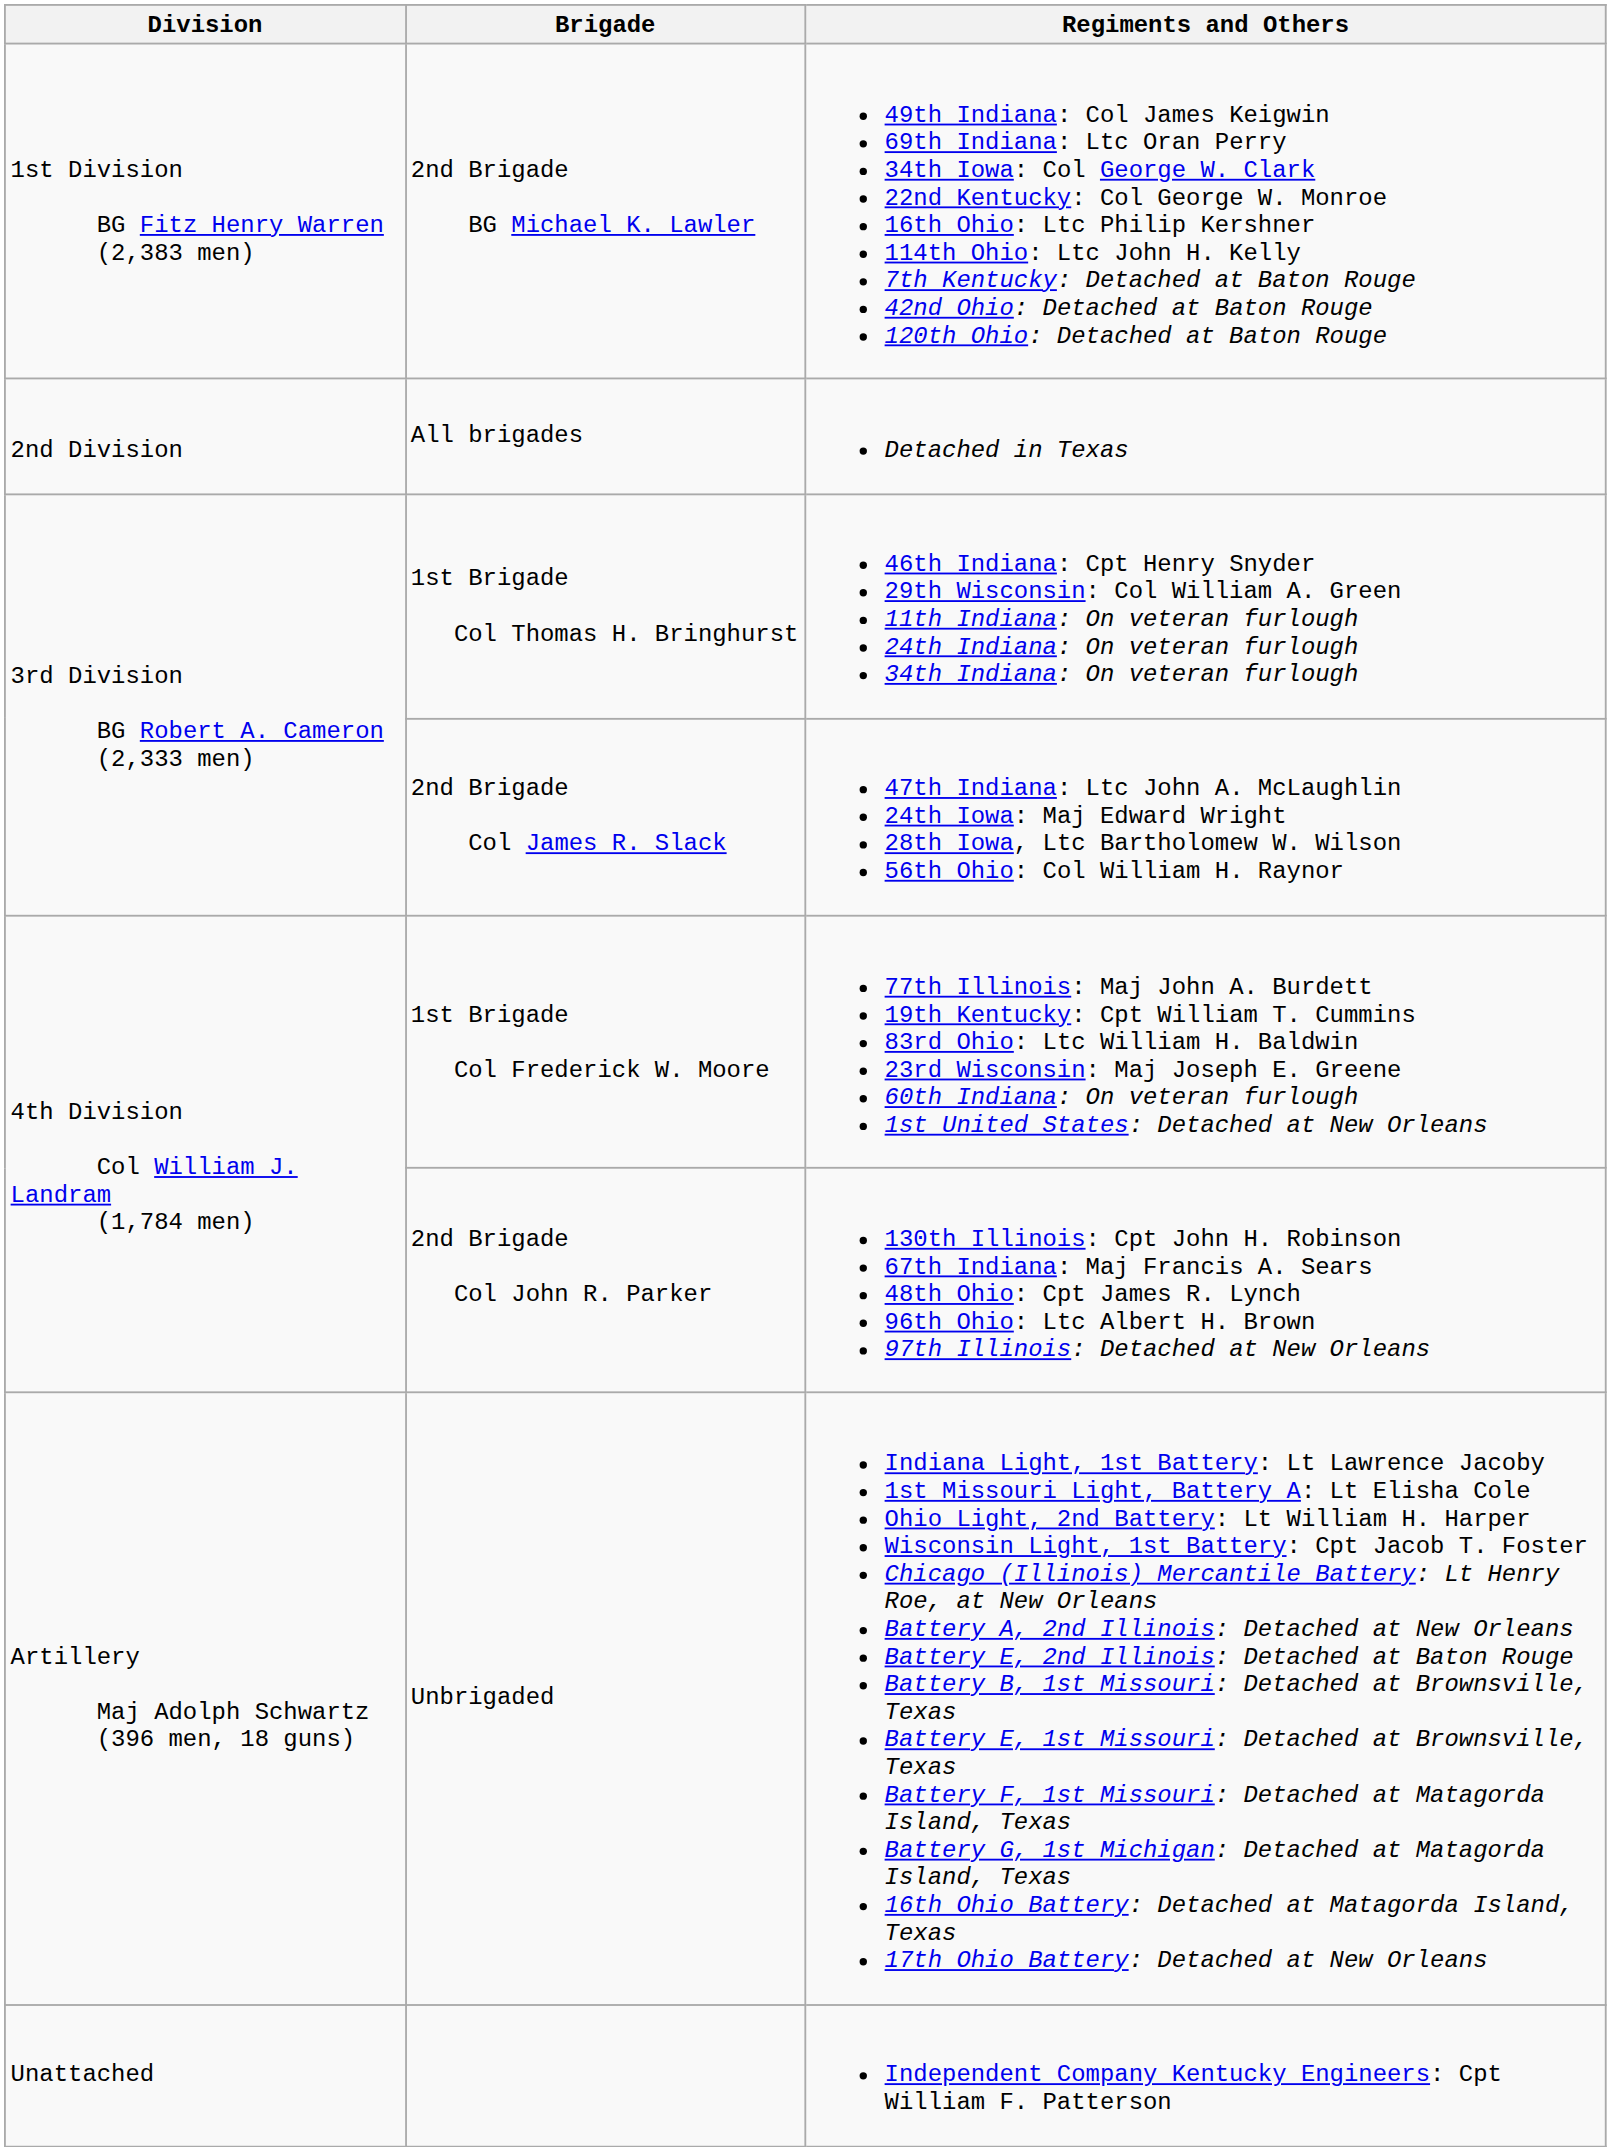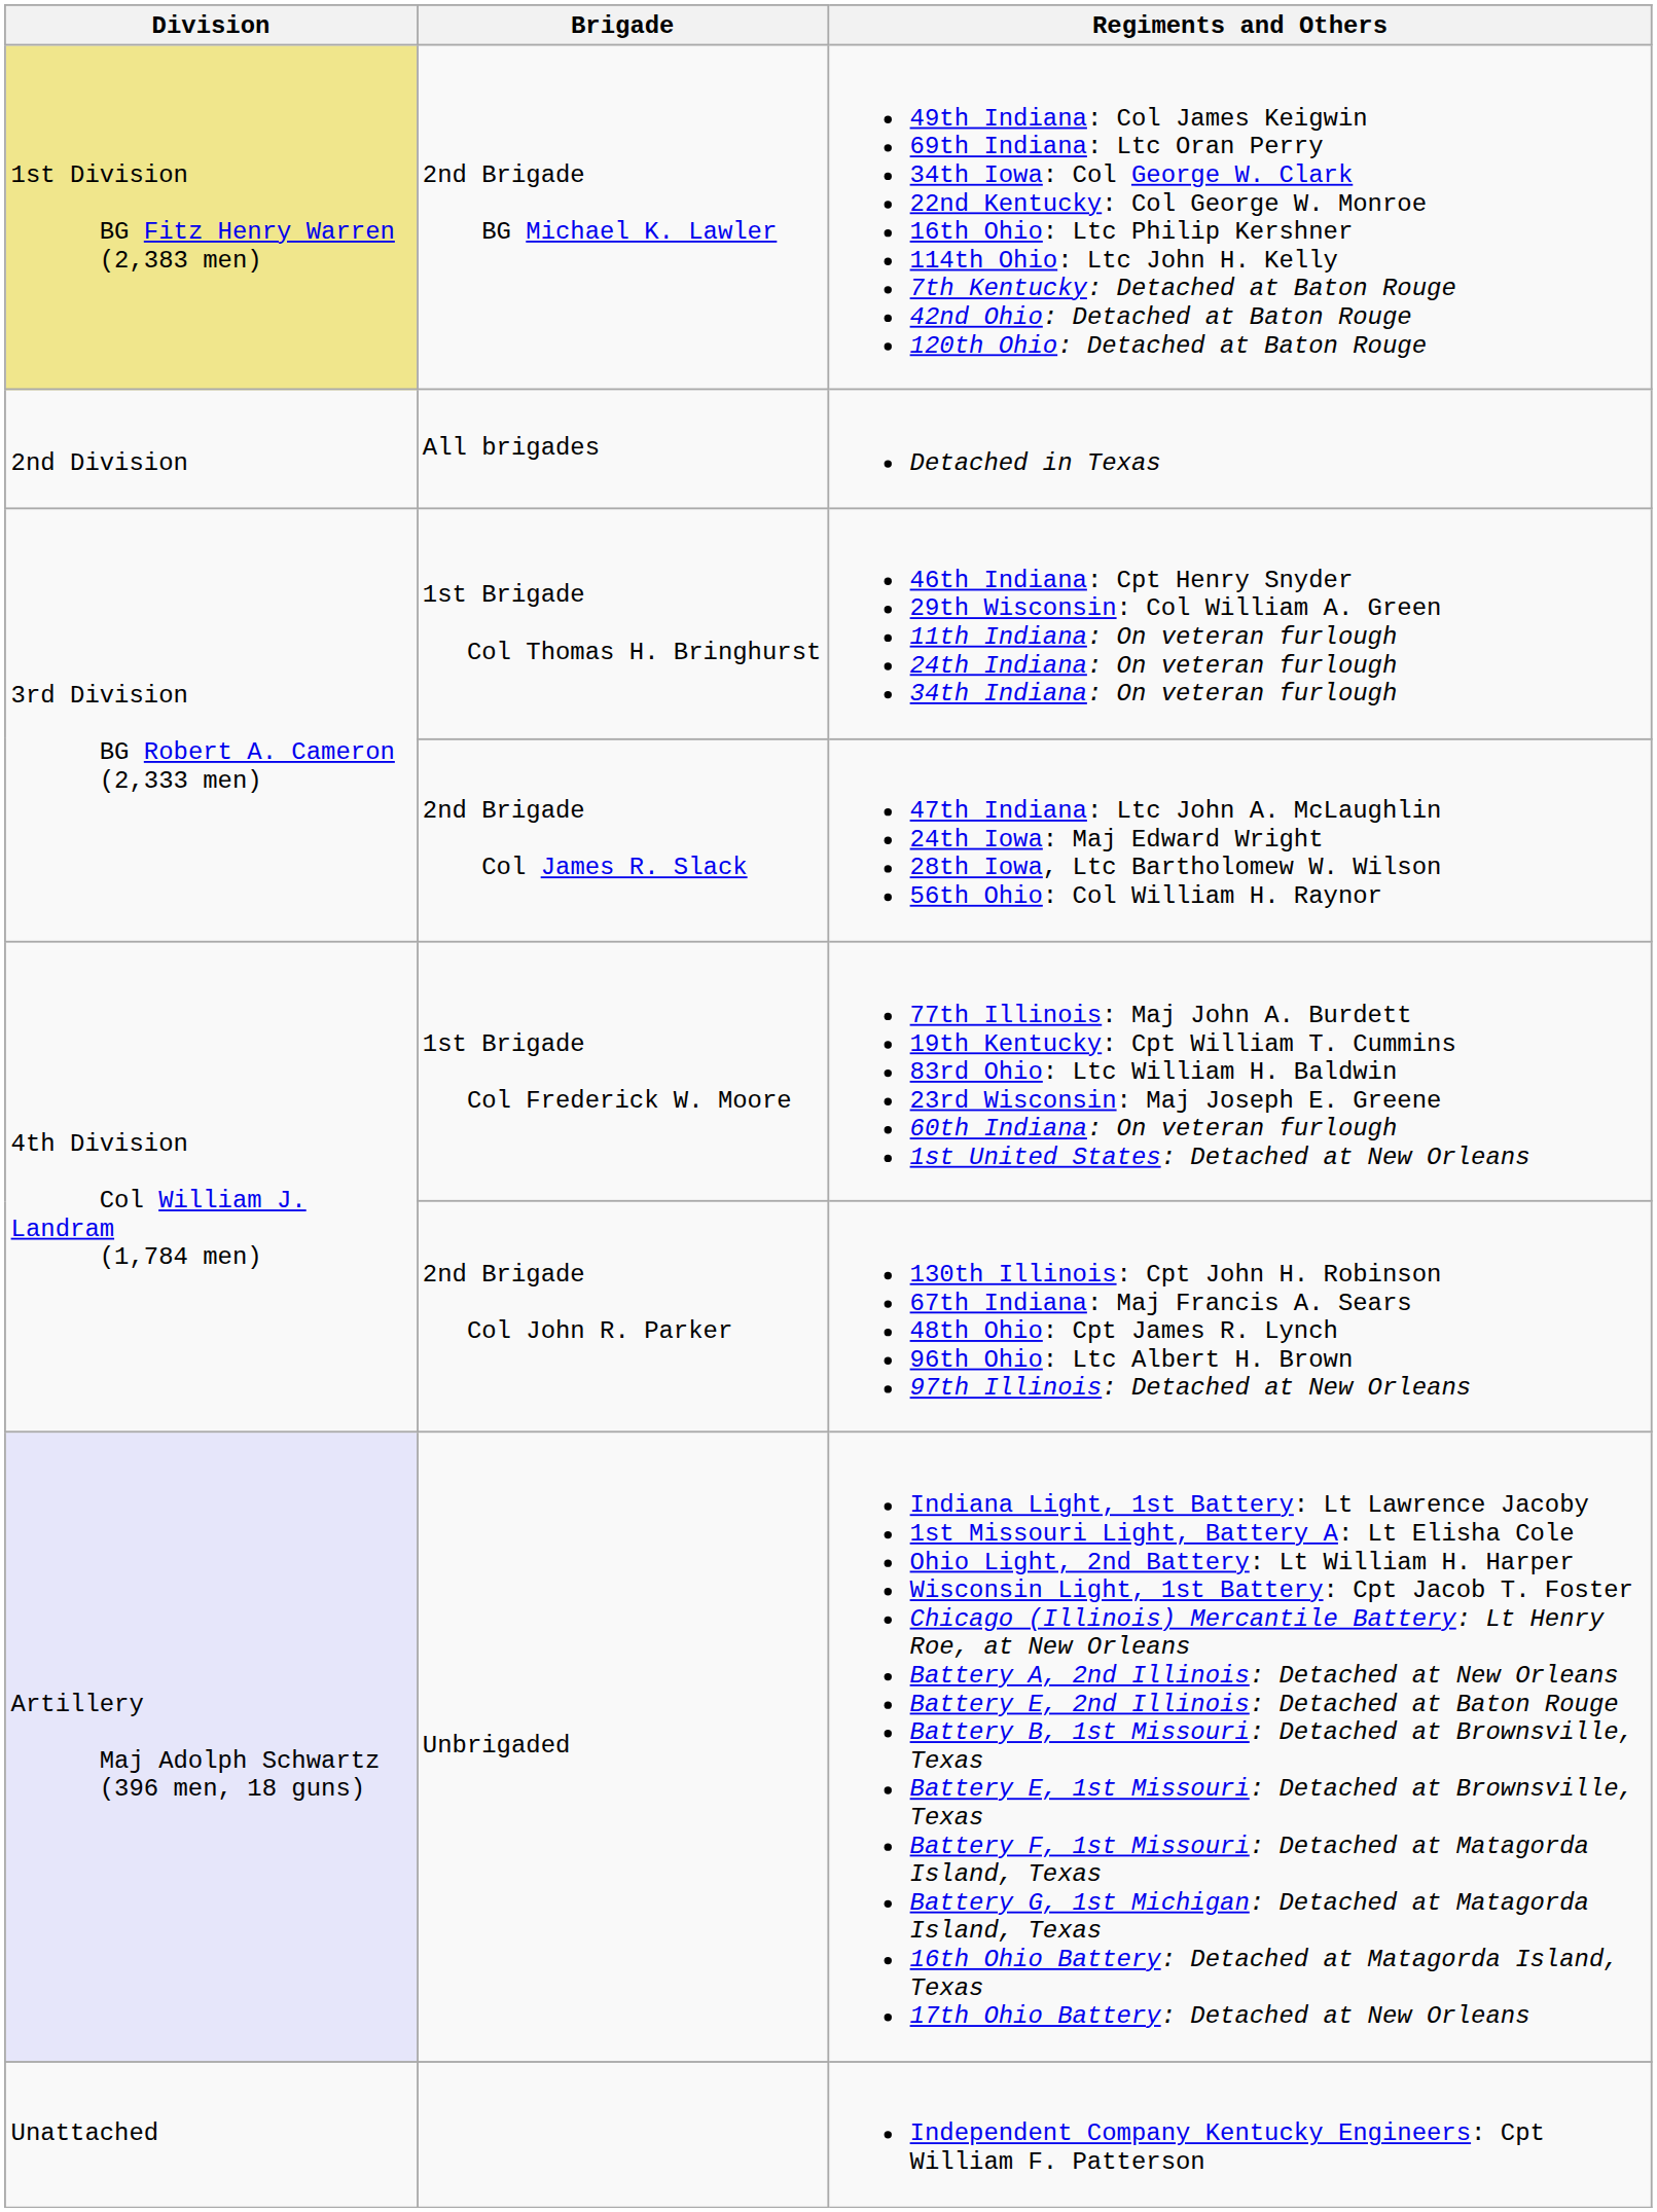2nd Brigade BG Michael K. Lawler | Division: no background -> khaki background
Unbrigaded | Division: no background -> lavender background
